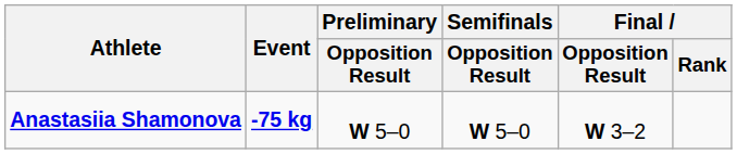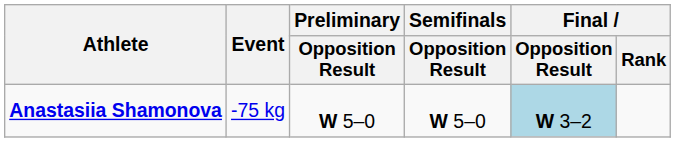Anastasiia Shamonova | Event: bold -> normal
Anastasiia Shamonova | Final / Opposition Result: no background -> lightblue background
